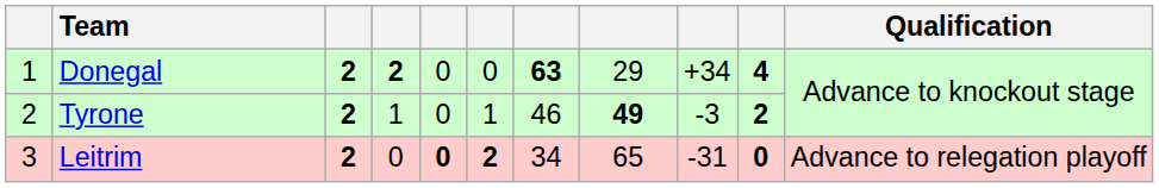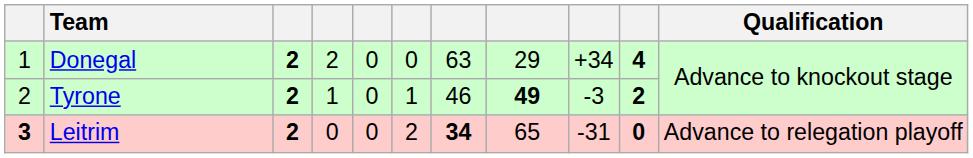Donegal | column 4: bold -> normal
Donegal | column 7: bold -> normal
Leitrim | column 1: normal -> bold
Leitrim | column 5: bold -> normal
Leitrim | column 6: bold -> normal
Leitrim | column 7: normal -> bold
